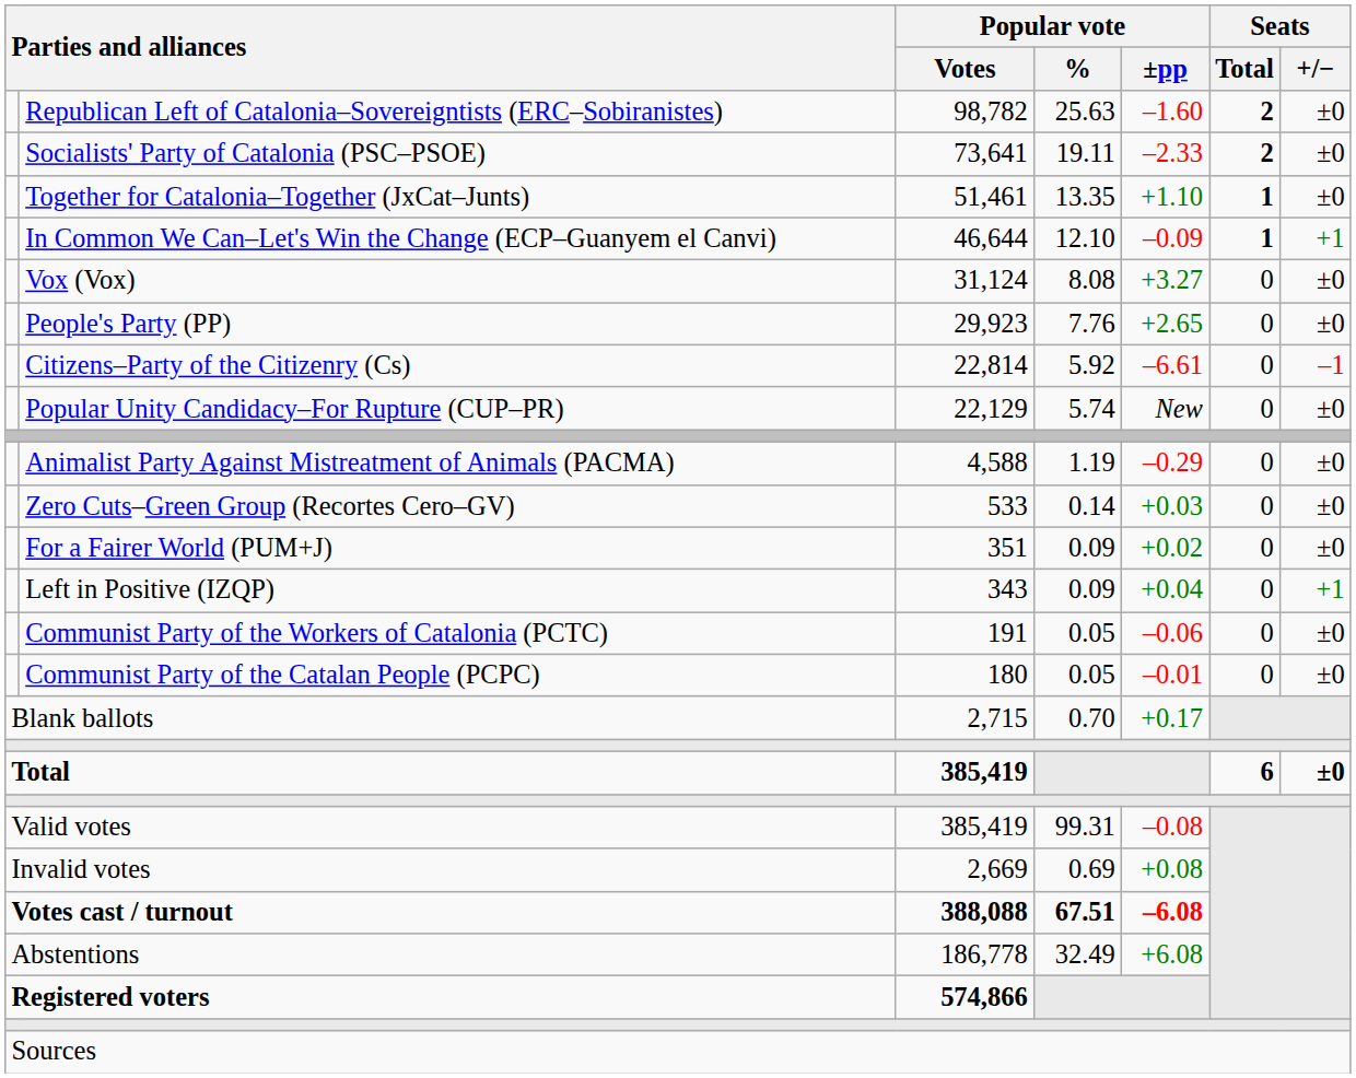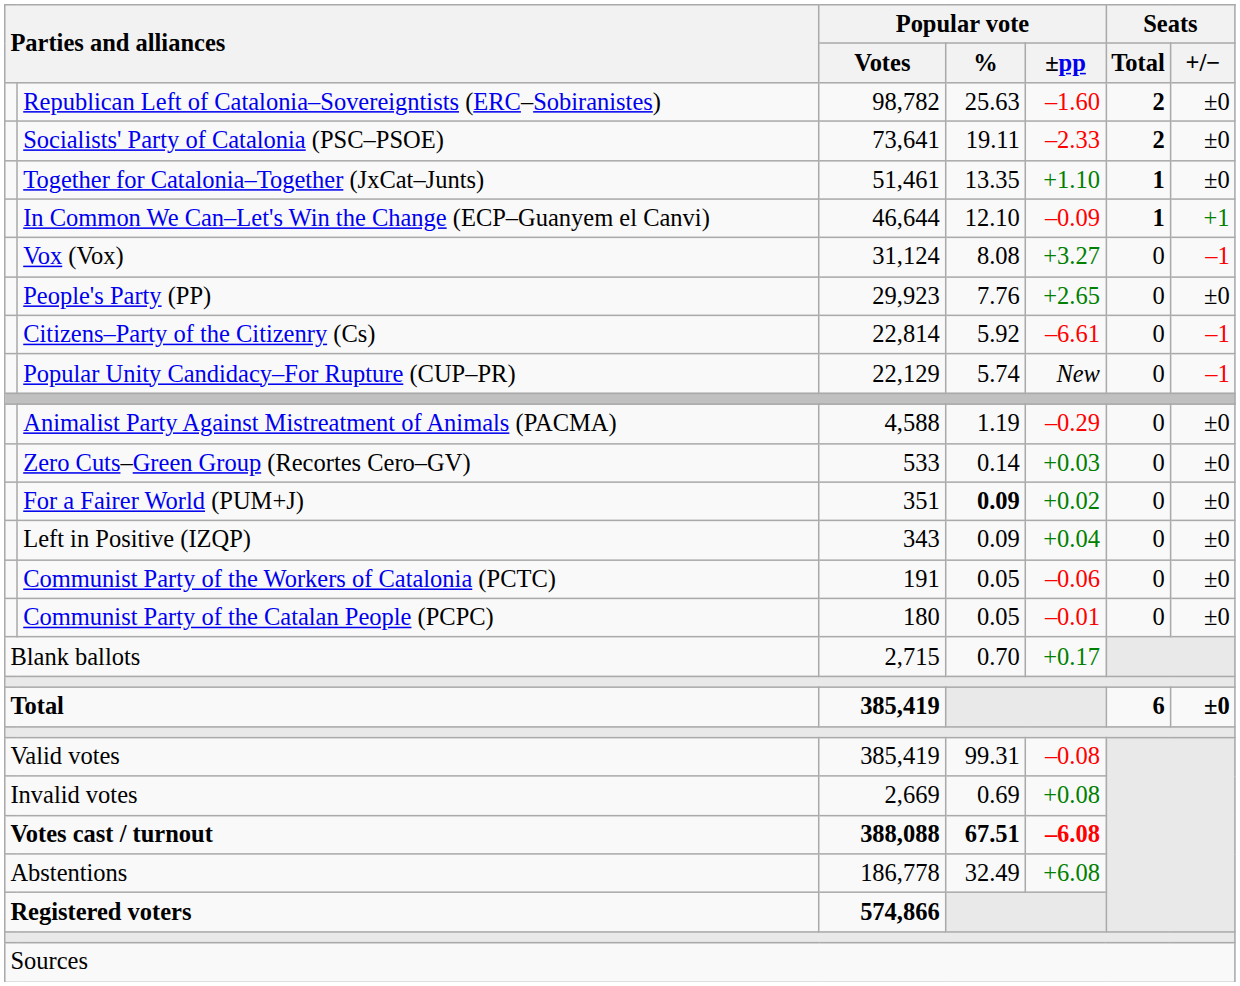Vox (Vox) | Seats / +/−: ±0 -> –1
Popular Unity Candidacy–For Rupture (CUP–PR) | Seats / +/−: ±0 -> –1
For a Fairer World (PUM+J) | Popular vote / %: normal -> bold
Left in Positive (IZQP) | Seats / +/−: +1 -> ±0
